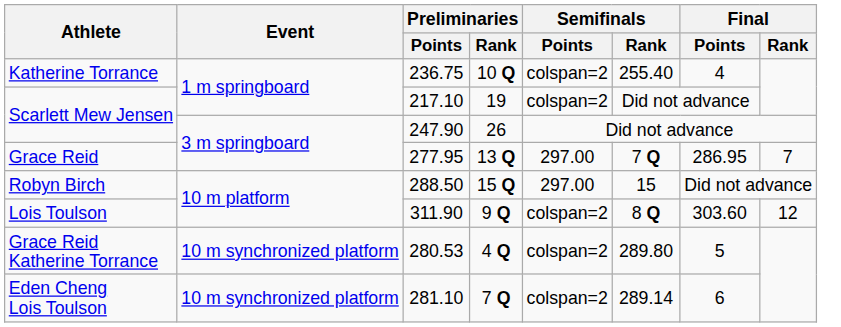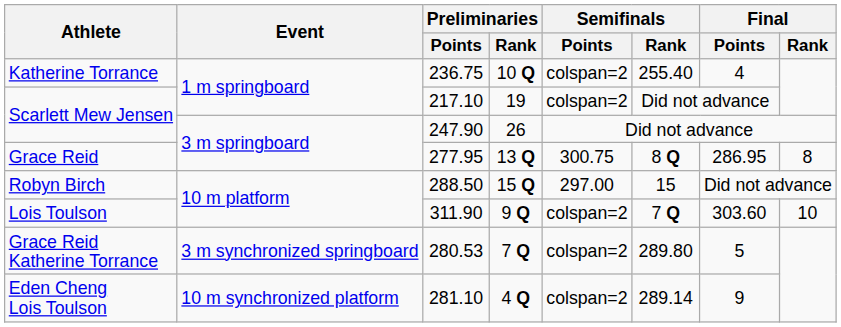277.95 | Semifinals / Points: 297.00 -> 300.75
277.95 | Semifinals / Rank: 7 Q -> 8 Q
277.95 | Final / Rank: 7 -> 8
311.90 | Semifinals / Rank: 8 Q -> 7 Q
311.90 | Final / Rank: 12 -> 10
280.53 | Event: 10 m synchronized platform -> 3 m synchronized springboard
280.53 | Preliminaries / Rank: 4 Q -> 7 Q
281.10 | Preliminaries / Rank: 7 Q -> 4 Q
281.10 | Final / Points: 6 -> 9
